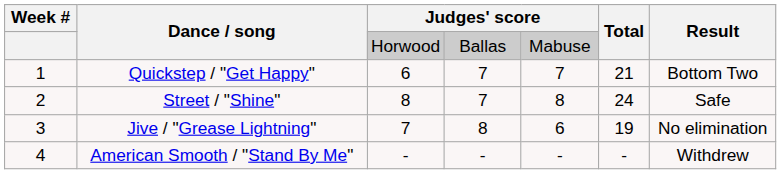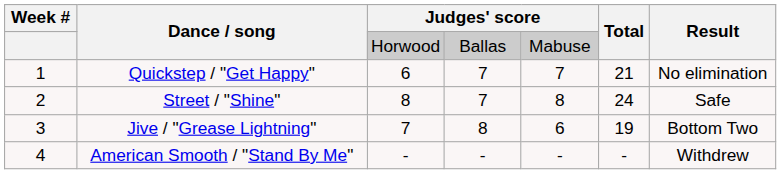Quickstep / "Get Happy" | Result: Bottom Two -> No elimination
Jive / "Grease Lightning" | Result: No elimination -> Bottom Two
